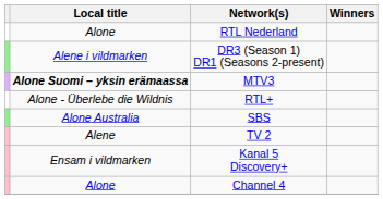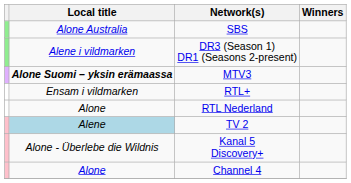rows swapped: SBS <-> RTL Nederland
RTL+ | Local title: Alone - Überlebe die Wildnis -> Ensam i vildmarken
TV 2 | Local title: no background -> lightblue background
Kanal 5 Discovery+ | Local title: Ensam i vildmarken -> Alone - Überlebe die Wildnis
